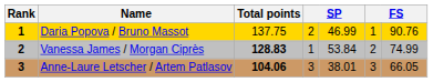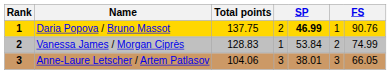Daria Popova / Bruno Massot | column 5: normal -> bold
Vanessa James / Morgan Ciprès | Total points: bold -> normal
Anne-Laure Letscher / Artem Patlasov | Total points: bold -> normal
